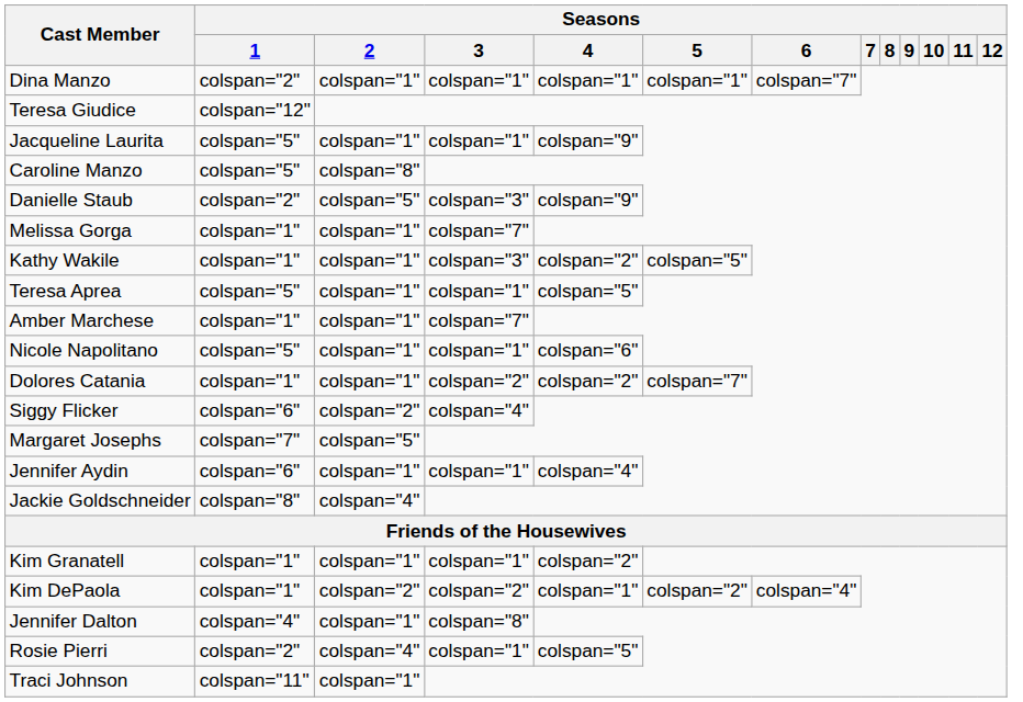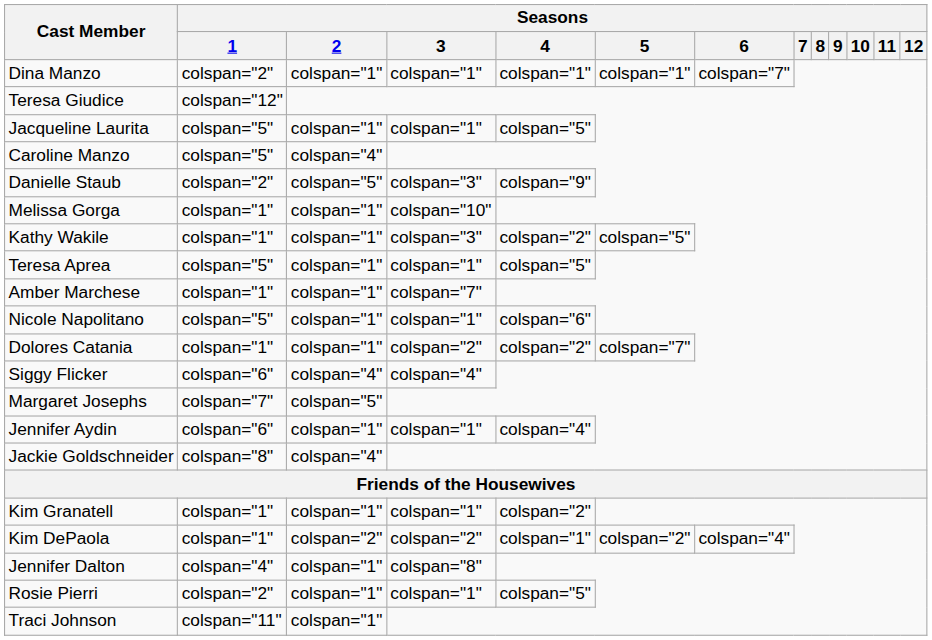Jacqueline Laurita | Seasons / 4: colspan="9" -> colspan="5"
Caroline Manzo | Seasons / 2: colspan="8" -> colspan="4"
Melissa Gorga | Seasons / 3: colspan="7" -> colspan="10"
Siggy Flicker | Seasons / 2: colspan="2" -> colspan="4"
Rosie Pierri | Seasons / 2: colspan="4" -> colspan="1"
